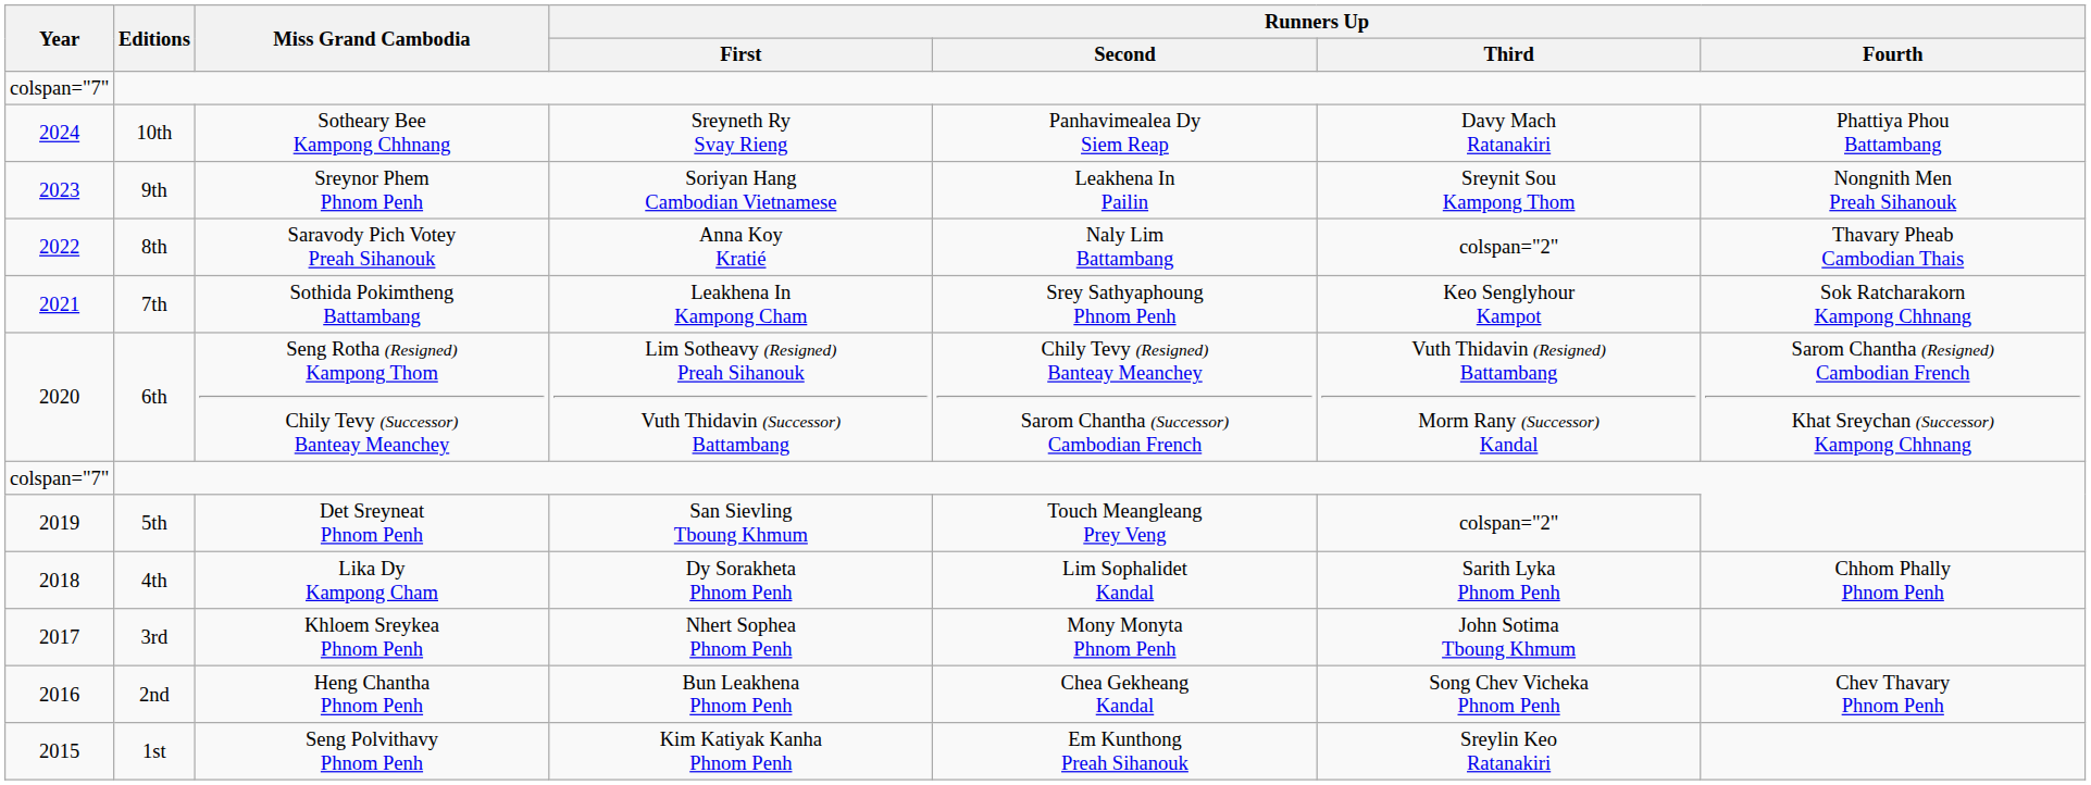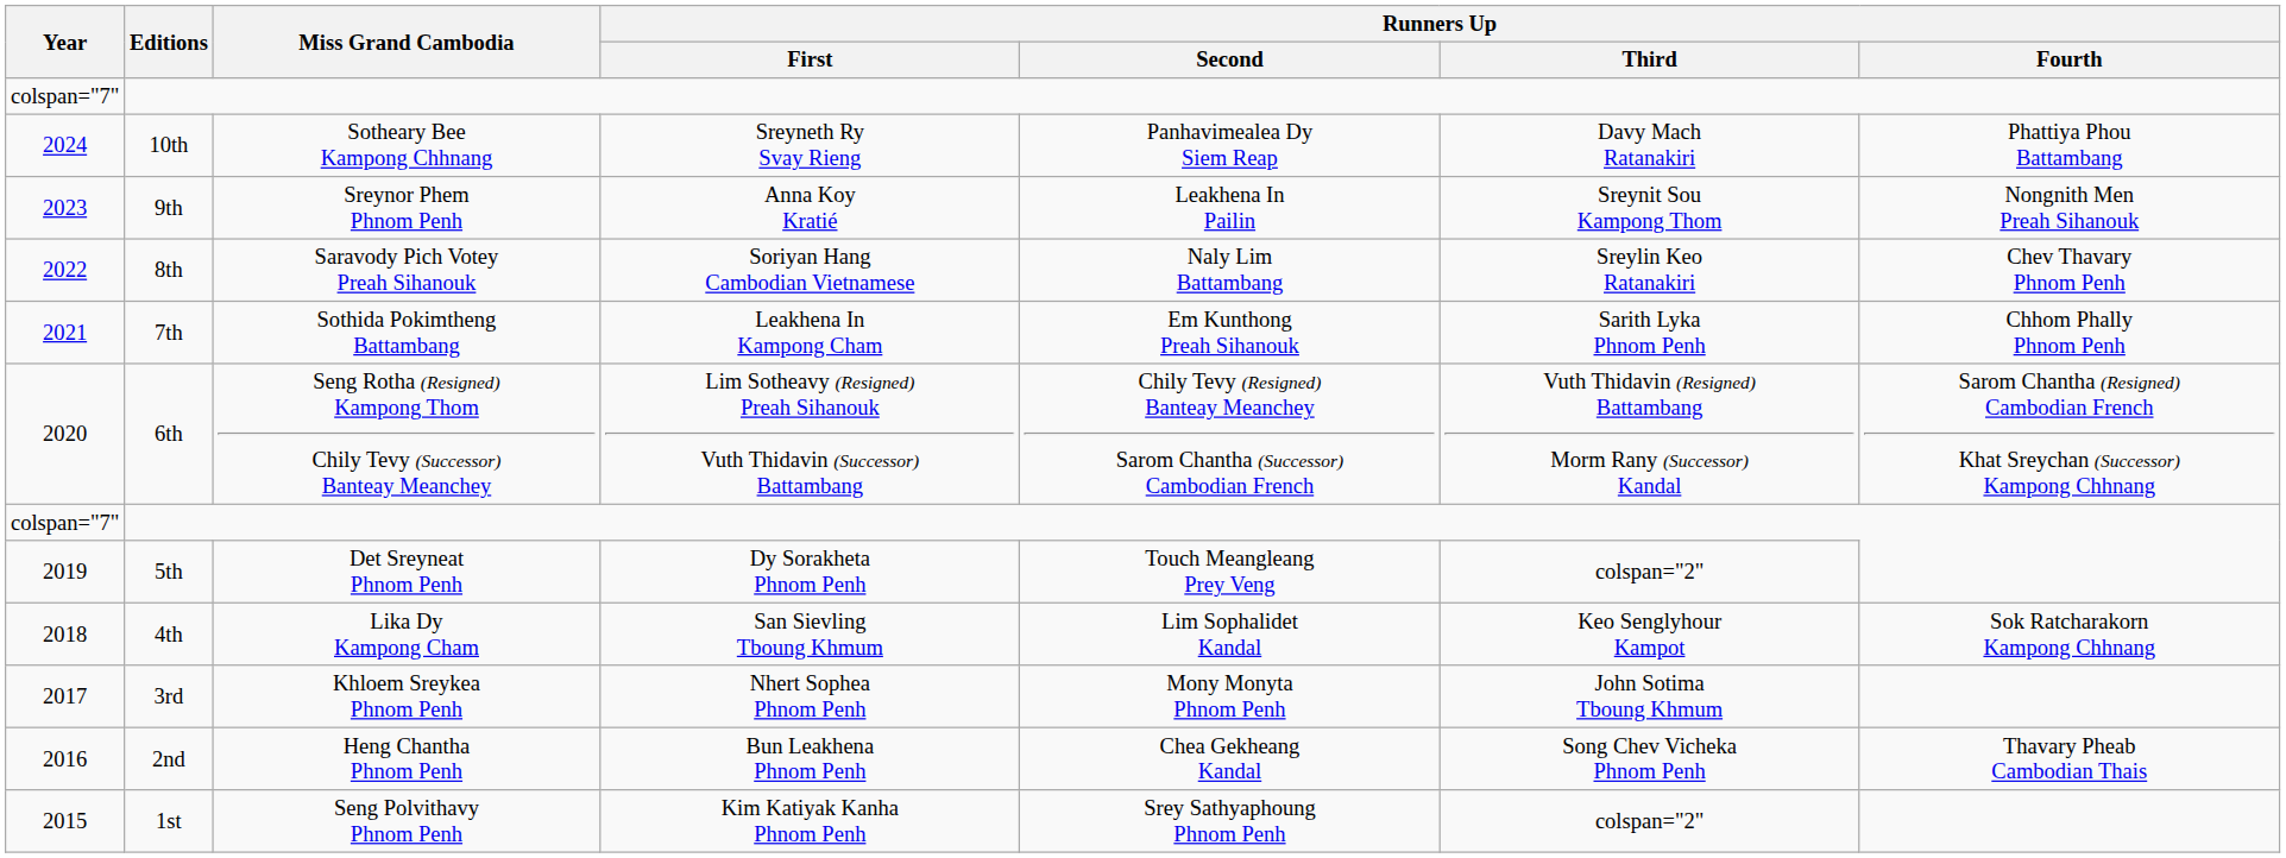9th | Runners Up / First: Soriyan Hang Cambodian Vietnamese -> Anna Koy Kratié
8th | Runners Up / First: Anna Koy Kratié -> Soriyan Hang Cambodian Vietnamese
8th | Runners Up / Third: colspan="2" -> Sreylin Keo Ratanakiri
8th | Runners Up / Fourth: Thavary Pheab Cambodian Thais -> Chev Thavary Phnom Penh
7th | Runners Up / Second: Srey Sathyaphoung Phnom Penh -> Em Kunthong Preah Sihanouk
7th | Runners Up / Third: Keo Senglyhour Kampot -> Sarith Lyka Phnom Penh
7th | Runners Up / Fourth: Sok Ratcharakorn Kampong Chhnang -> Chhom Phally Phnom Penh
5th | Runners Up / First: San Sievling Tboung Khmum -> Dy Sorakheta Phnom Penh
4th | Runners Up / First: Dy Sorakheta Phnom Penh -> San Sievling Tboung Khmum
4th | Runners Up / Third: Sarith Lyka Phnom Penh -> Keo Senglyhour Kampot
4th | Runners Up / Fourth: Chhom Phally Phnom Penh -> Sok Ratcharakorn Kampong Chhnang
2nd | Runners Up / Fourth: Chev Thavary Phnom Penh -> Thavary Pheab Cambodian Thais
1st | Runners Up / Second: Em Kunthong Preah Sihanouk -> Srey Sathyaphoung Phnom Penh
1st | Runners Up / Third: Sreylin Keo Ratanakiri -> colspan="2"
